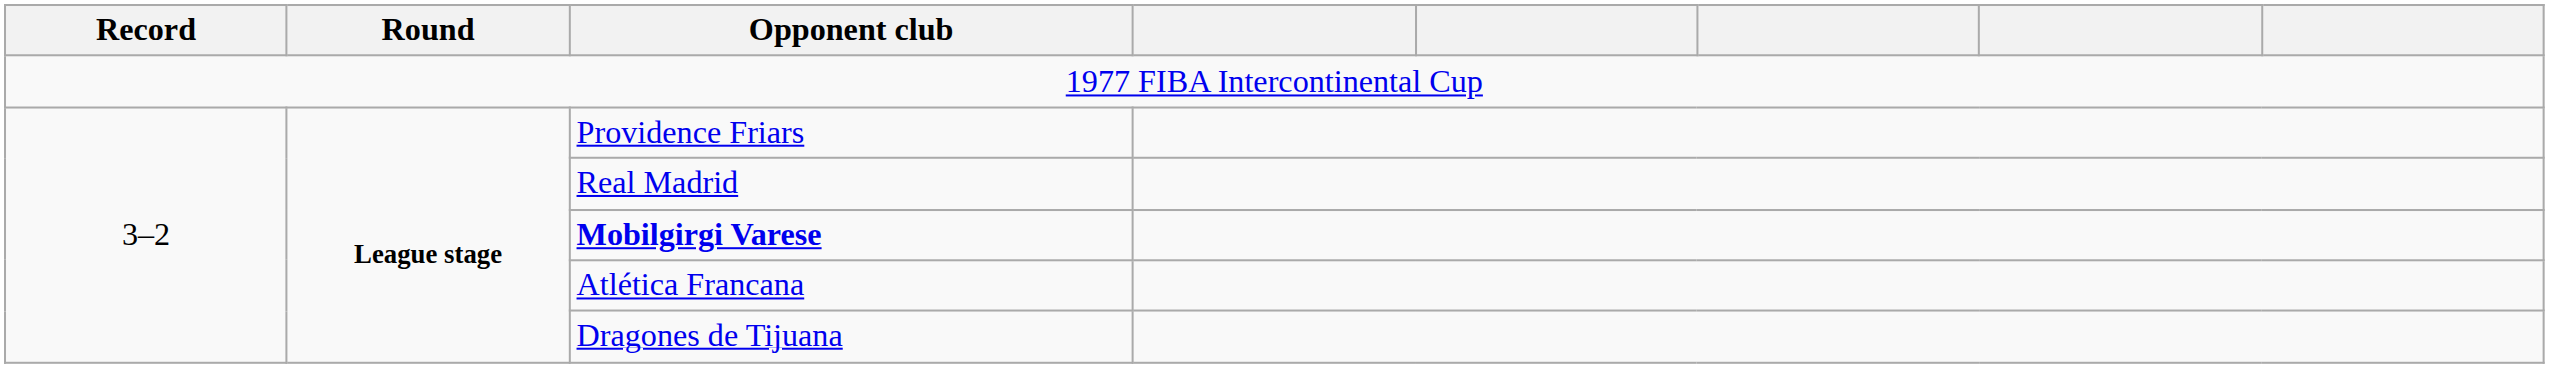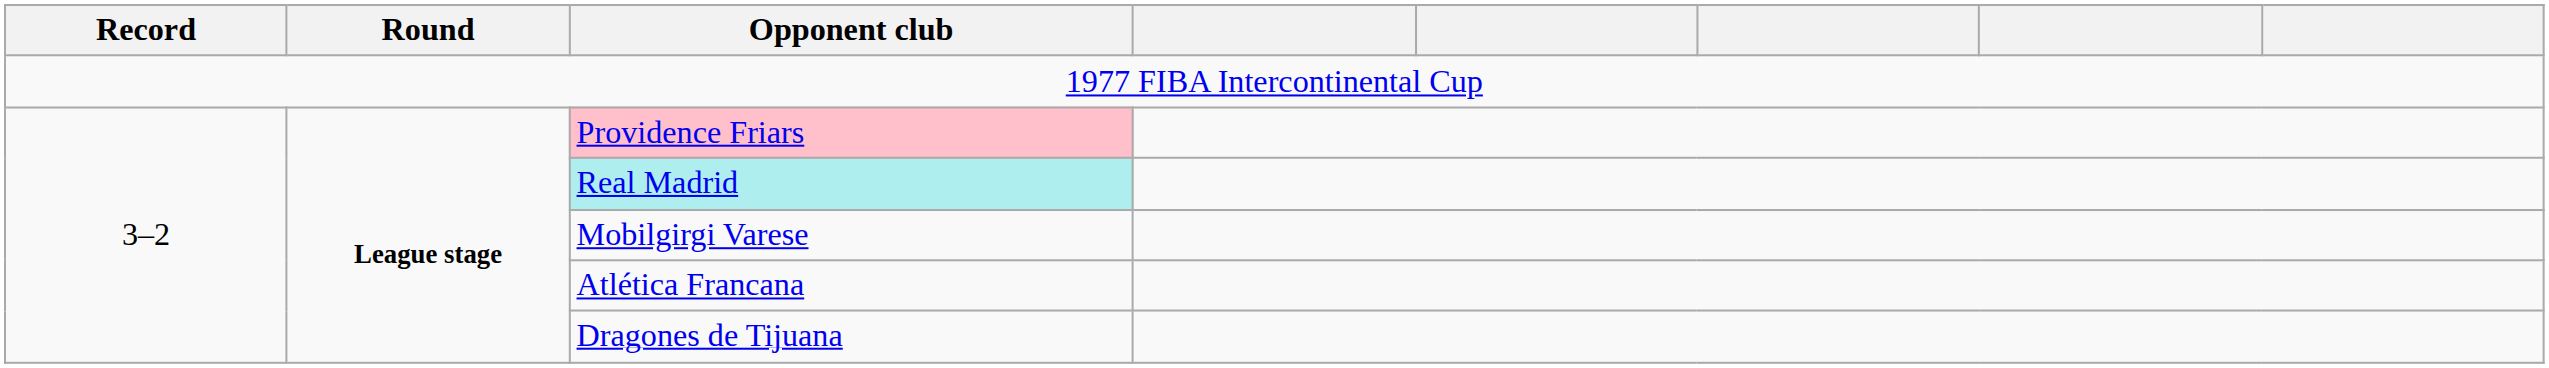Providence Friars | Opponent club: no background -> pink background
Real Madrid | Opponent club: no background -> paleturquoise background
Mobilgirgi Varese | Opponent club: bold -> normal
